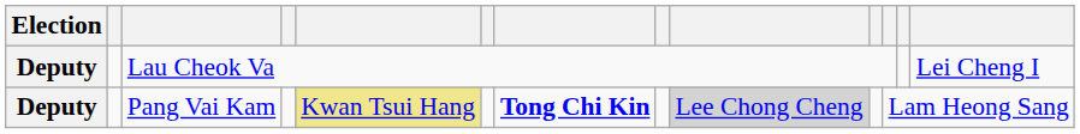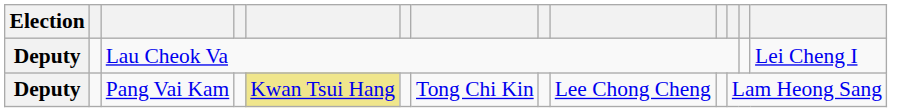Pang Vai Kam | column 7: bold -> normal
Pang Vai Kam | column 9: lightgrey background -> no background
